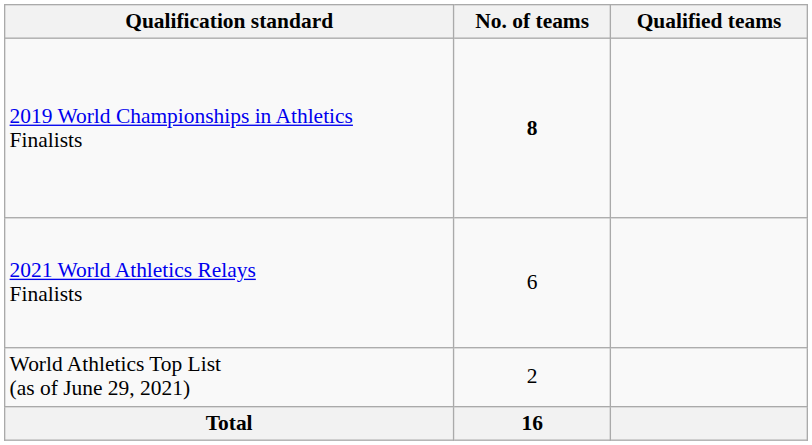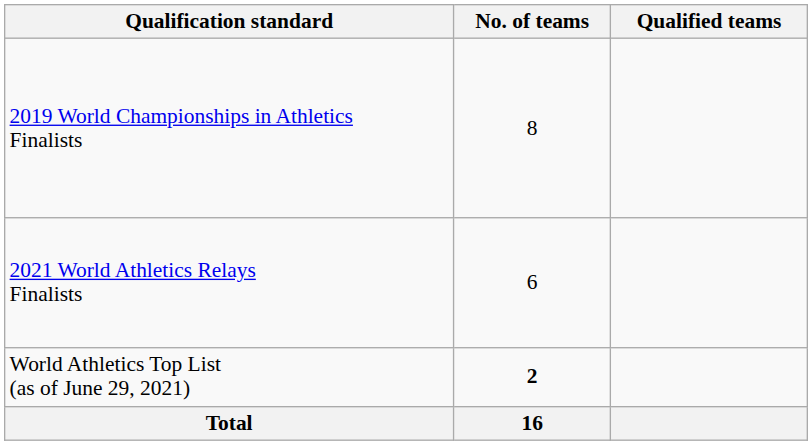2019 World Championships in Athletics Finalists | No. of teams: bold -> normal
World Athletics Top List (as of June 29, 2021) | No. of teams: normal -> bold
